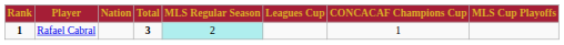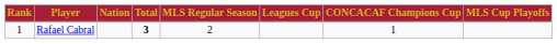Rafael Cabral | Rank: bold -> normal
Rafael Cabral | MLS Regular Season: paleturquoise background -> no background
